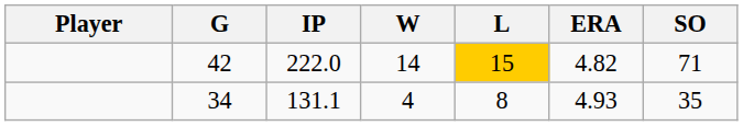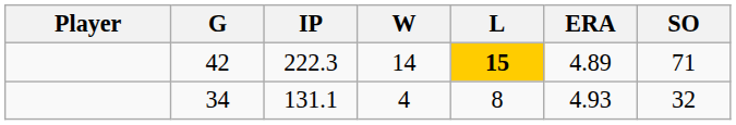42 | IP: 222.0 -> 222.3
42 | L: normal -> bold
42 | ERA: 4.82 -> 4.89
34 | SO: 35 -> 32
